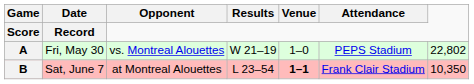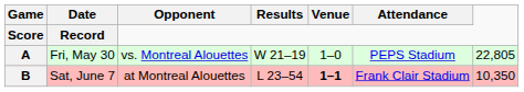A | column 7: 22,802 -> 22,805
